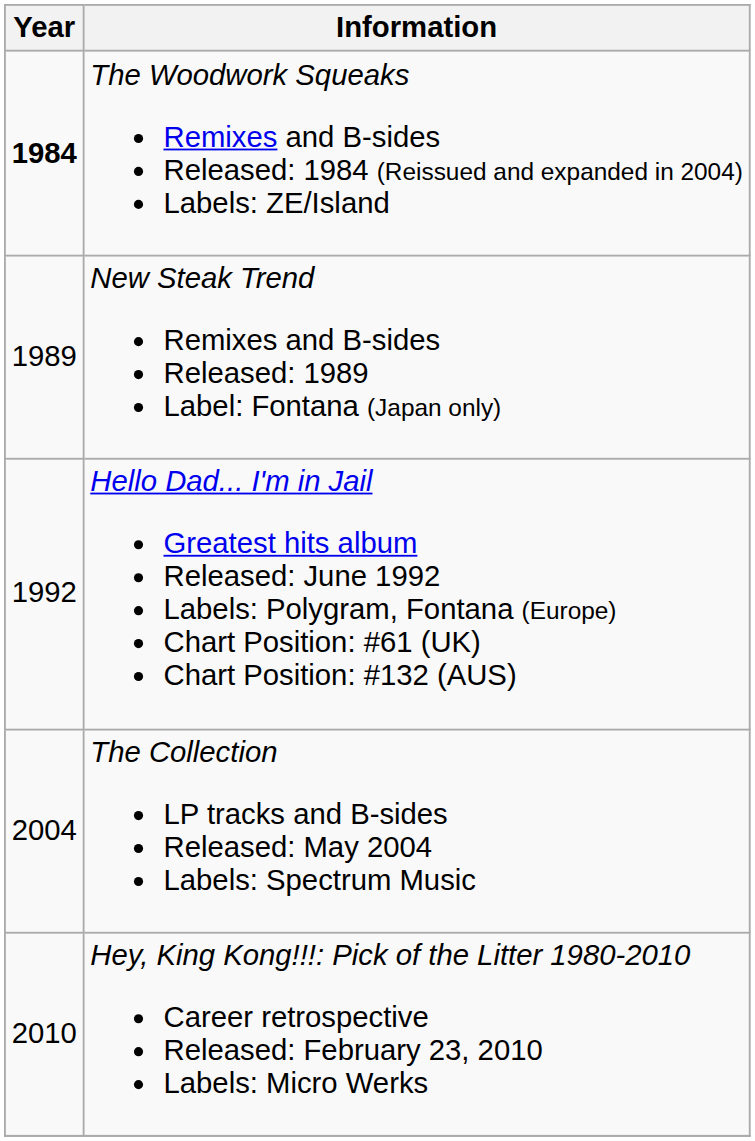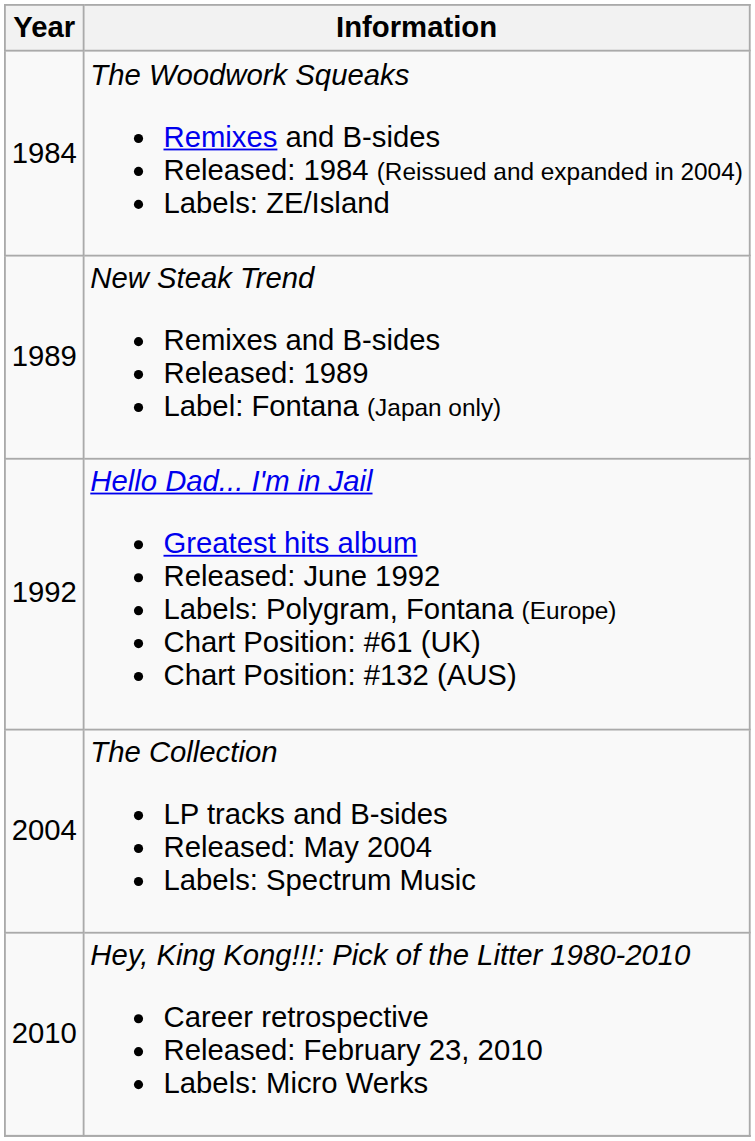row 2 | Year: bold -> normal
